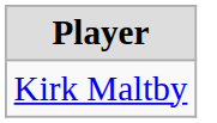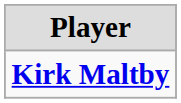row 2 | column 1: normal -> bold
